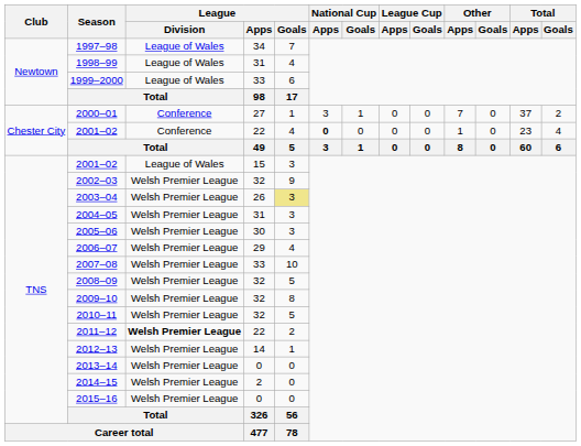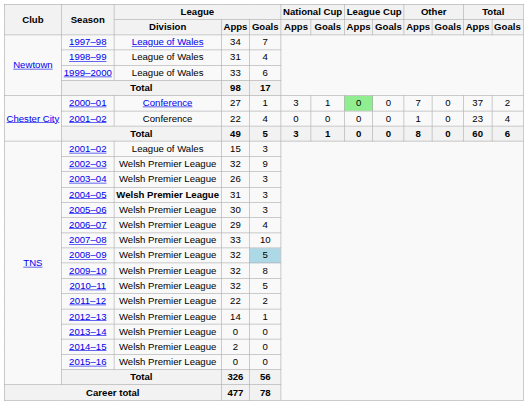2000–01 | League Cup / Apps: no background -> lightgreen background
2001–02 / 22 | National Cup / Apps: bold -> normal
2003–04 | League / Goals: khaki background -> no background
2004–05 | League / Division: normal -> bold
2008–09 | League / Goals: no background -> lightblue background
2011–12 | League / Division: bold -> normal
